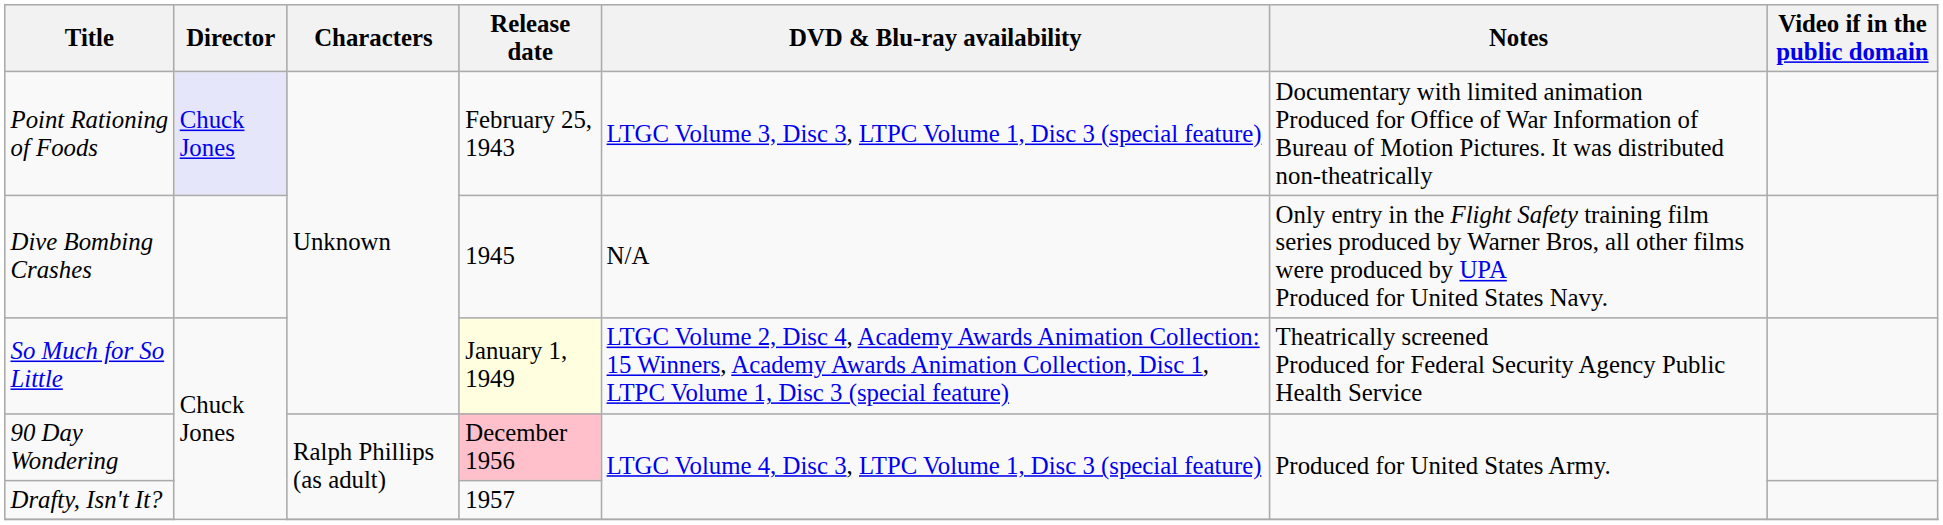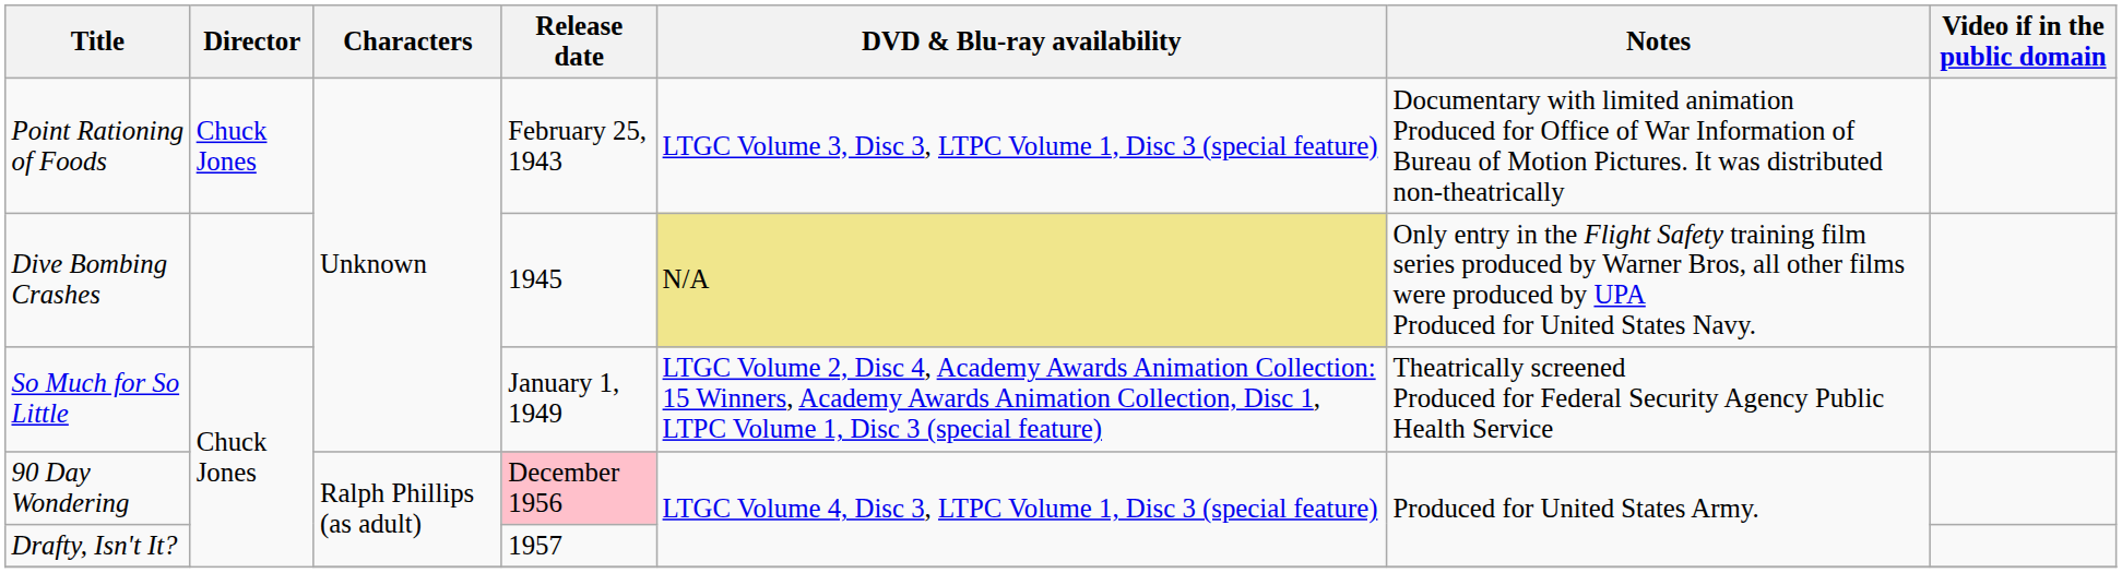Point Rationing of Foods | Director: lavender background -> no background
Dive Bombing Crashes | DVD & Blu-ray availability: no background -> khaki background
So Much for So Little | Release date: lightyellow background -> no background
